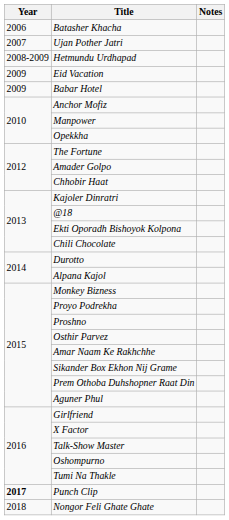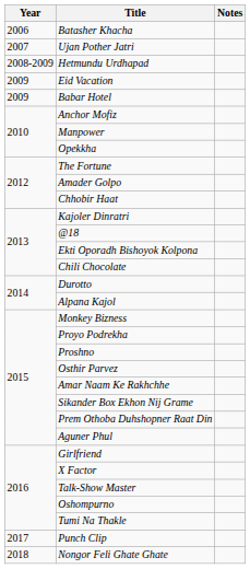Punch Clip | Year: bold -> normal
